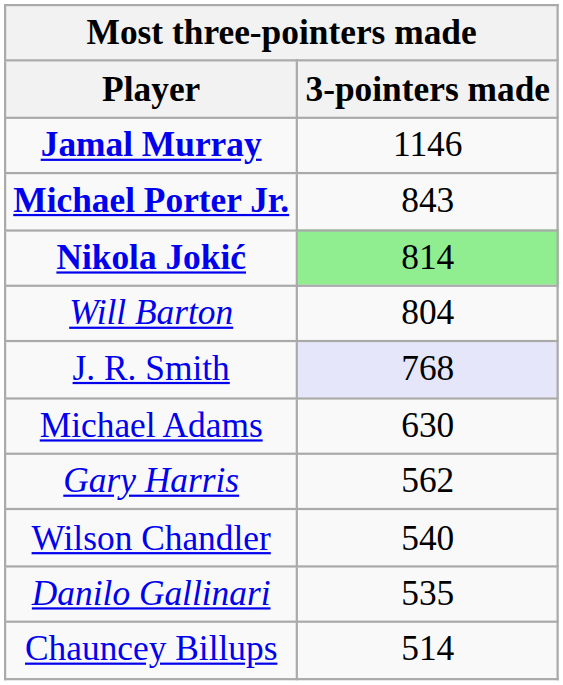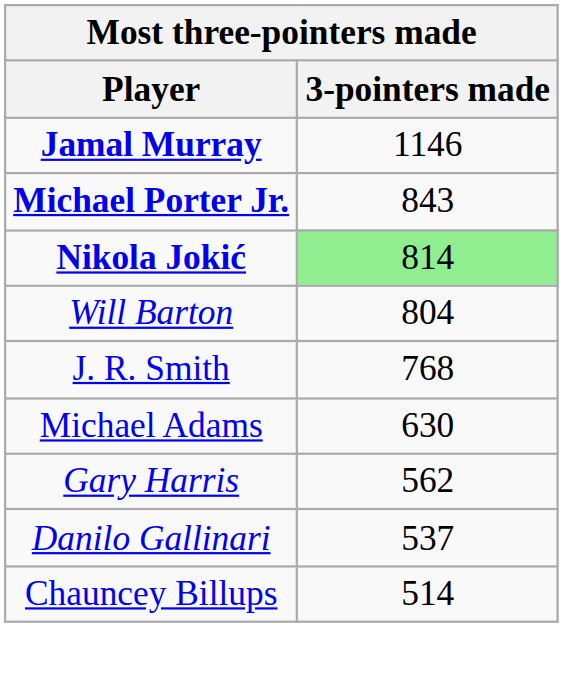J. R. Smith | 3-pointers made: lavender background -> no background
- row: Wilson Chandler | 540
Danilo Gallinari | 3-pointers made: 535 -> 537
